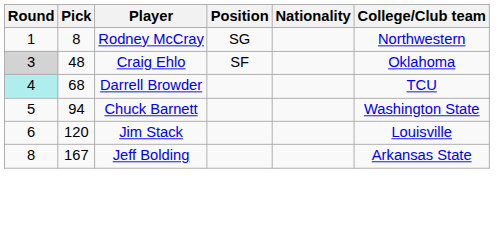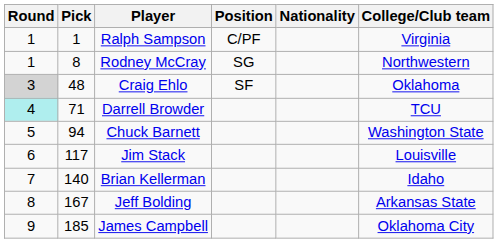+ row: 1 | 1 | Ralph Sampson | C/PF | Virginia
Darrell Browder | Pick: 68 -> 71
Jim Stack | Pick: 120 -> 117
+ row: 7 | 140 | Brian Kellerman | Idaho
+ row: 9 | 185 | James Campbell | Oklahoma City
